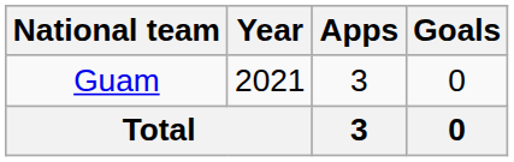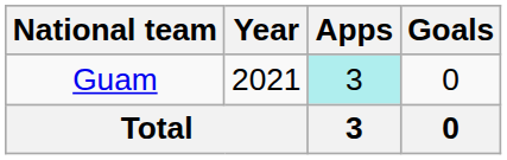Guam | Apps: no background -> paleturquoise background
